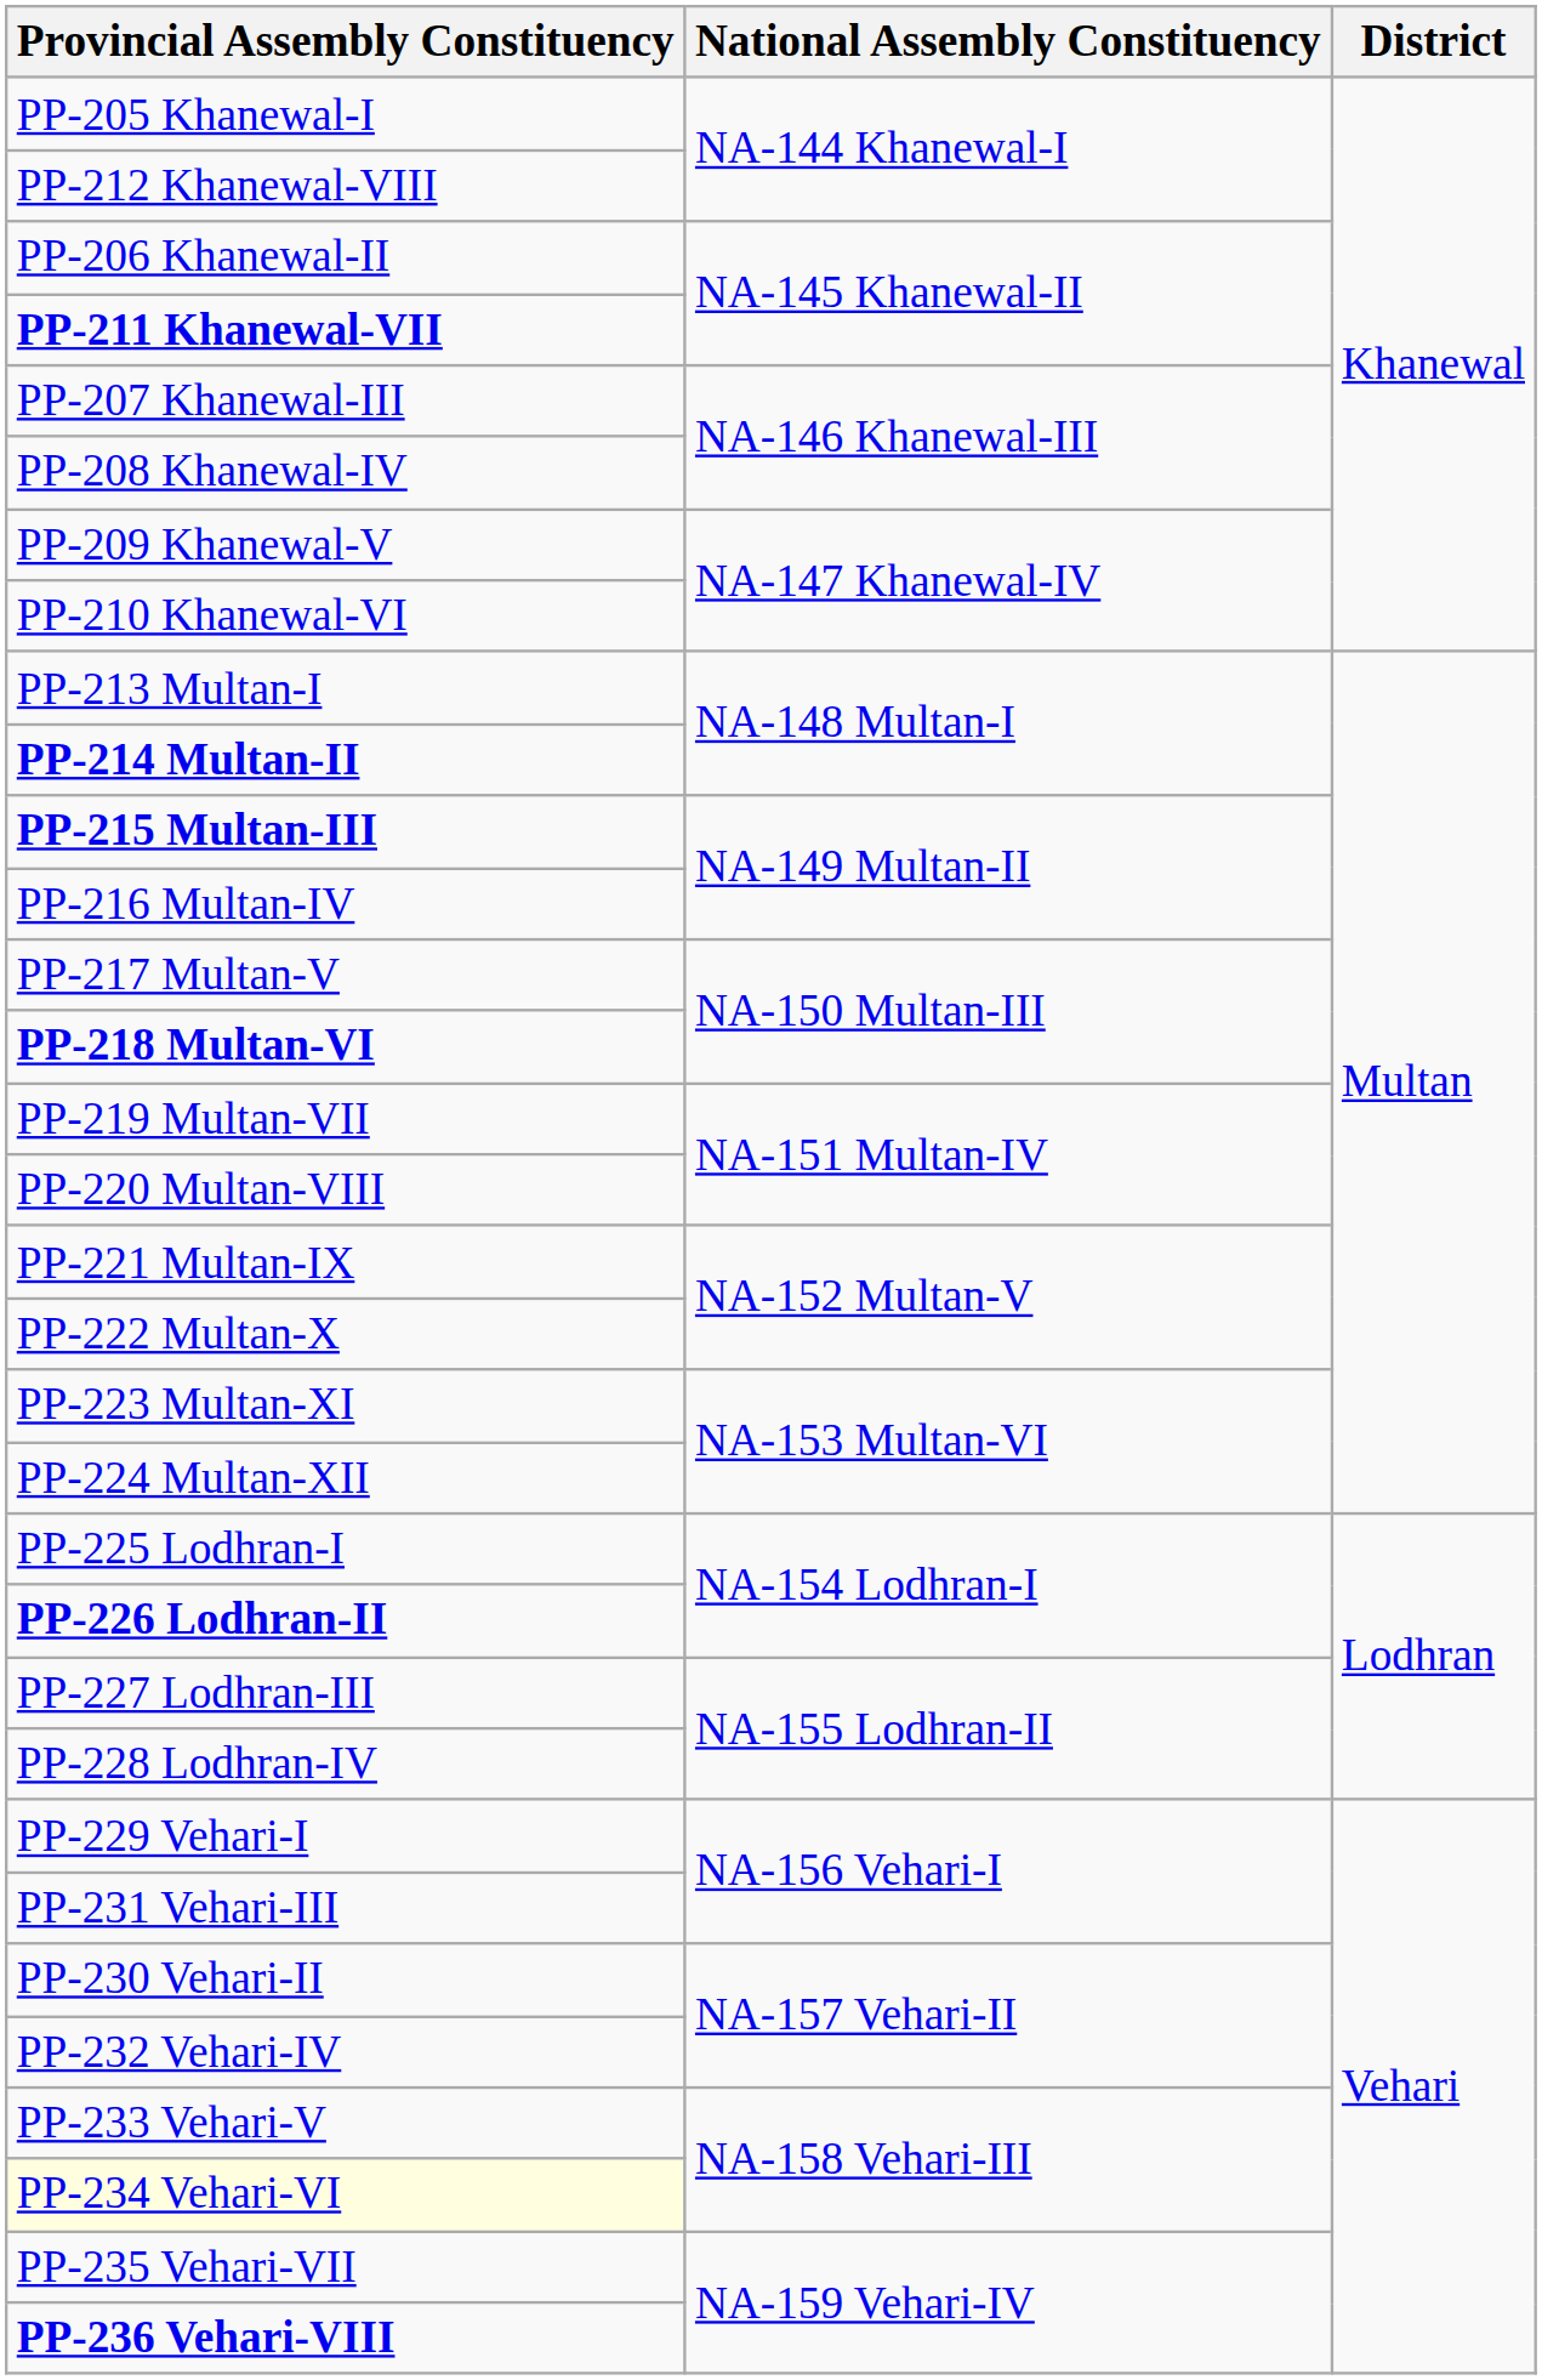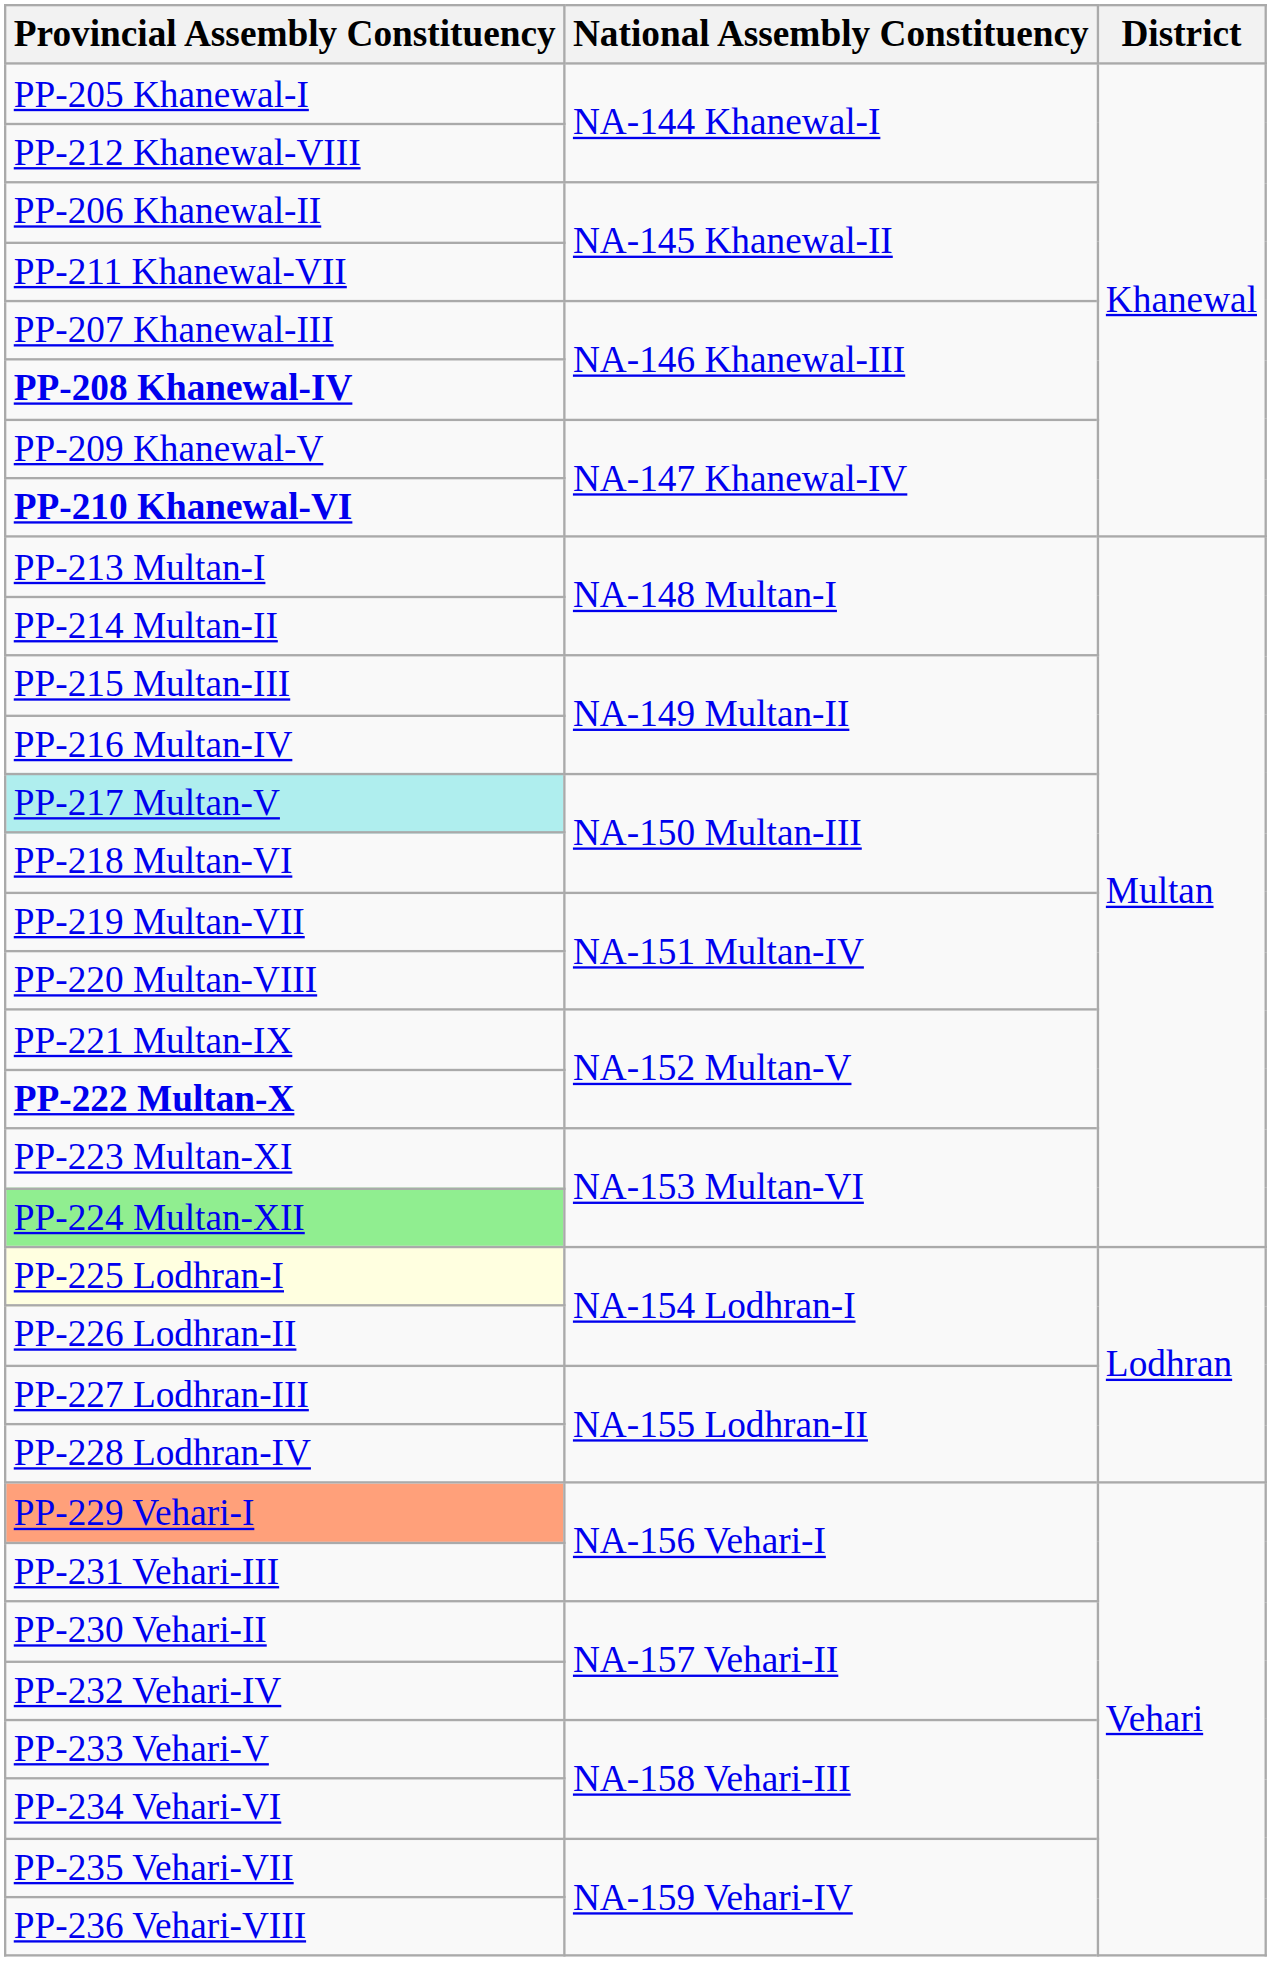PP-211 Khanewal-VII | Provincial Assembly Constituency: bold -> normal
PP-208 Khanewal-IV | Provincial Assembly Constituency: normal -> bold
PP-210 Khanewal-VI | Provincial Assembly Constituency: normal -> bold
PP-214 Multan-II | Provincial Assembly Constituency: bold -> normal
PP-215 Multan-III | Provincial Assembly Constituency: bold -> normal
PP-217 Multan-V | Provincial Assembly Constituency: no background -> paleturquoise background
PP-218 Multan-VI | Provincial Assembly Constituency: bold -> normal
PP-222 Multan-X | Provincial Assembly Constituency: normal -> bold
PP-224 Multan-XII | Provincial Assembly Constituency: no background -> lightgreen background
PP-225 Lodhran-I | Provincial Assembly Constituency: no background -> lightyellow background
PP-226 Lodhran-II | Provincial Assembly Constituency: bold -> normal
PP-229 Vehari-I | Provincial Assembly Constituency: no background -> lightsalmon background
PP-234 Vehari-VI | Provincial Assembly Constituency: lightyellow background -> no background
PP-236 Vehari-VIII | Provincial Assembly Constituency: bold -> normal
